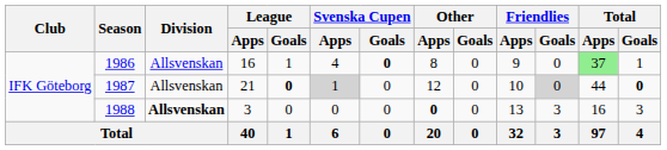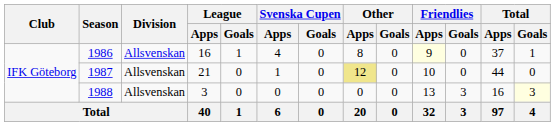1986 | Svenska Cupen / Goals: bold -> normal
1986 | Friendlies / Apps: no background -> lightyellow background
1986 | Total / Apps: lightgreen background -> no background
1987 | League / Goals: bold -> normal
1987 | Svenska Cupen / Apps: lightgrey background -> no background
1987 | Other / Apps: no background -> khaki background
1987 | Friendlies / Goals: lightgrey background -> no background
1987 | Total / Goals: bold -> normal
1988 | Division: bold -> normal
1988 | Other / Apps: bold -> normal
1988 | Total / Goals: no background -> lightyellow background
